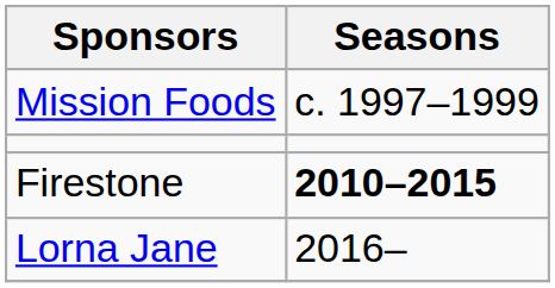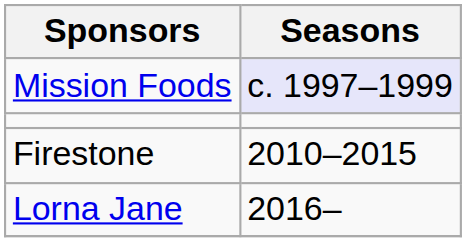row 2 | Seasons: no background -> lavender background
row 4 | Seasons: bold -> normal
